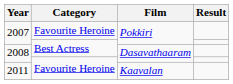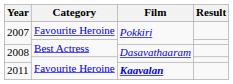2011 | Film: normal -> bold
